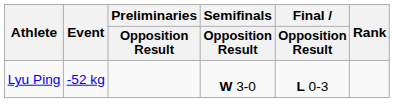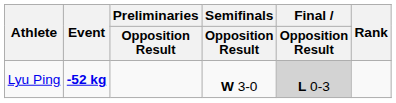Lyu Ping | Event: normal -> bold
Lyu Ping | Final / Opposition Result: no background -> lightgrey background
